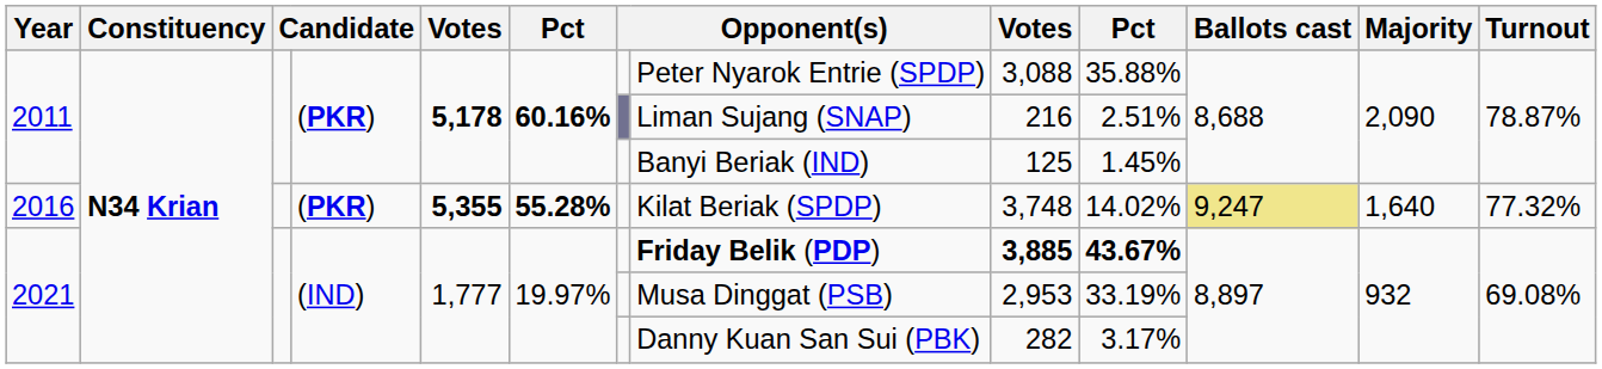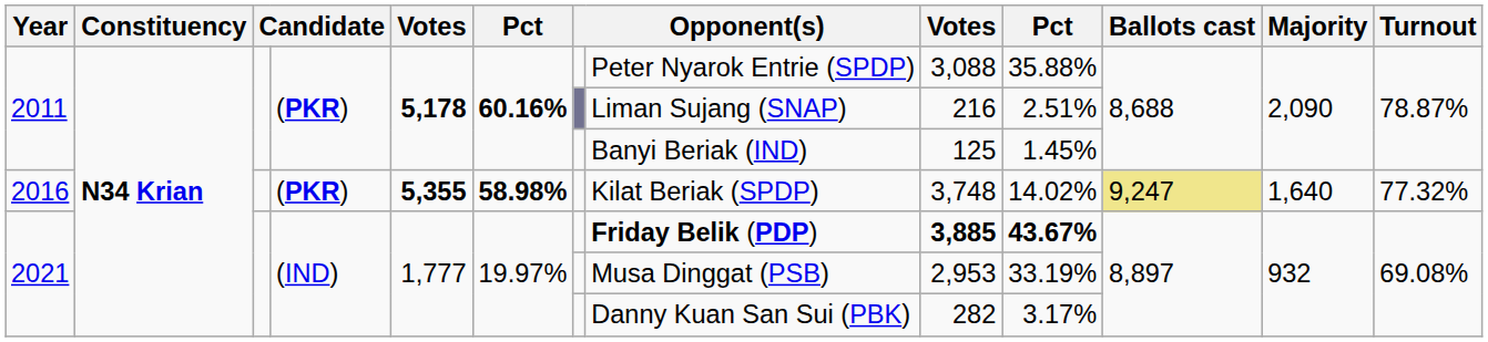2016 | column 6: 55.28% -> 58.98%
